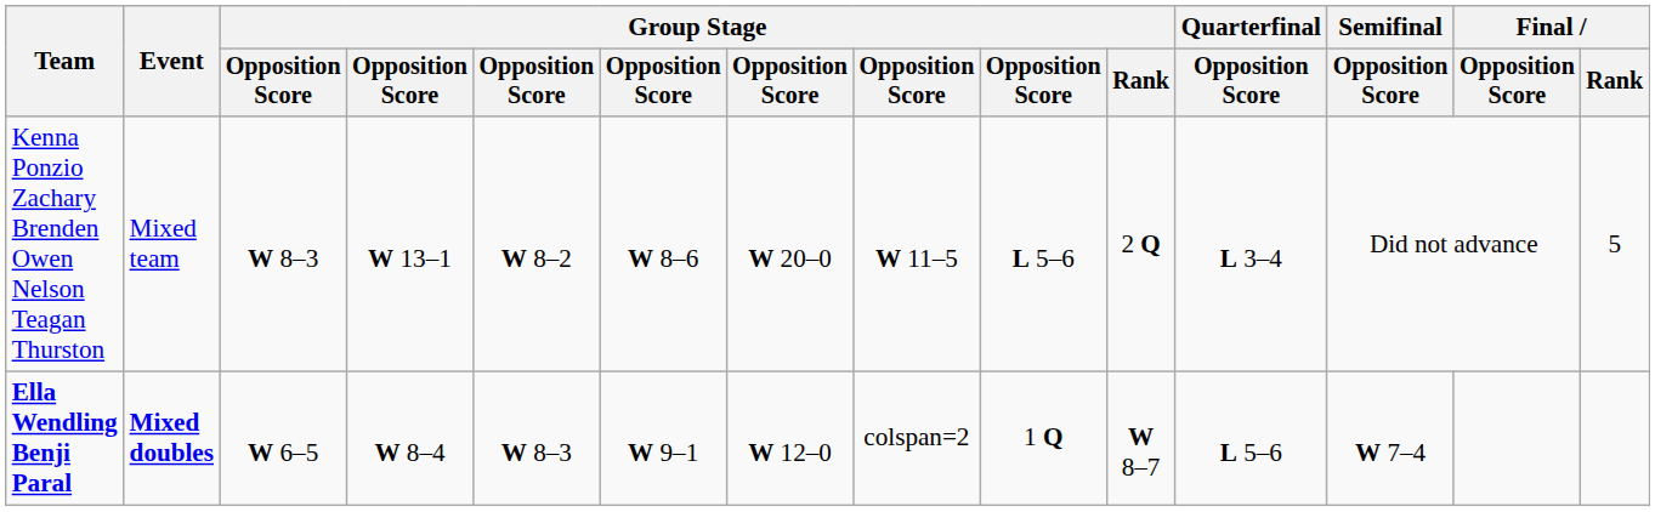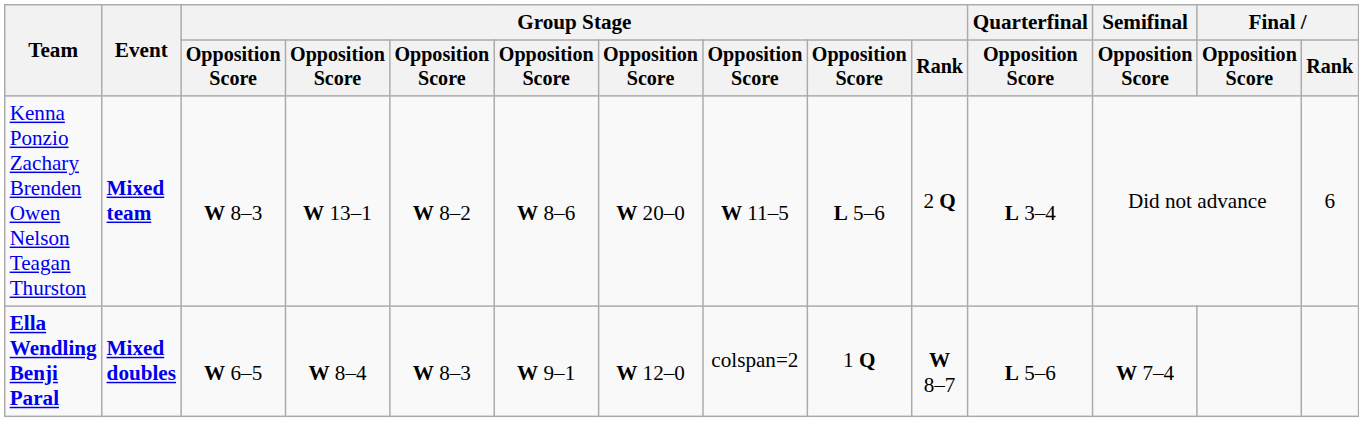Kenna Ponzio Zachary Brenden Owen Nelson Teagan Thurston | Event: normal -> bold
Kenna Ponzio Zachary Brenden Owen Nelson Teagan Thurston | Final / Rank: 5 -> 6
